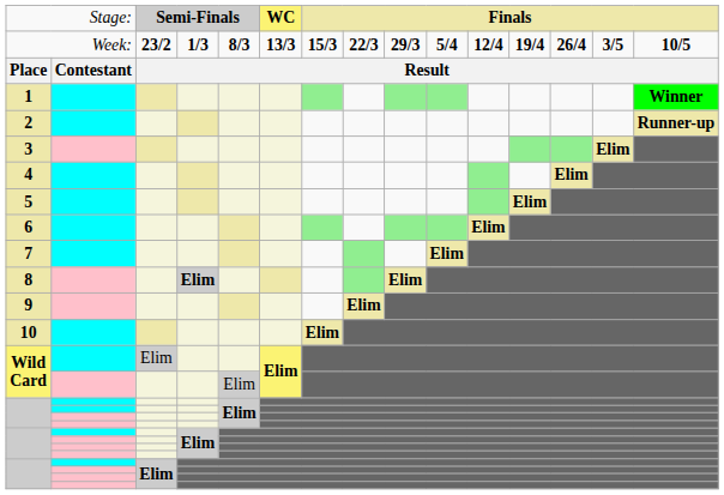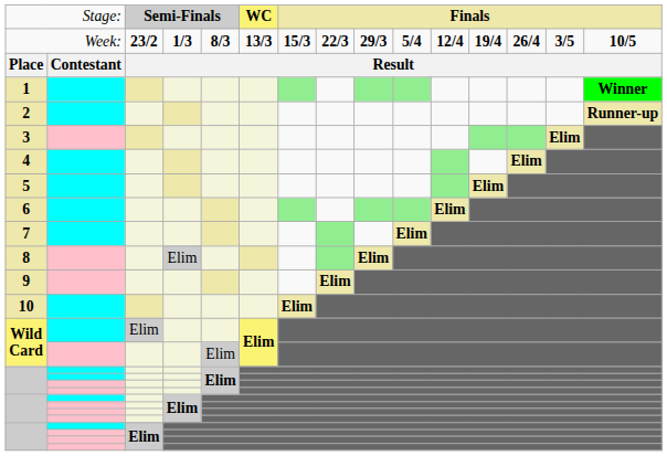8 | column 4: bold -> normal
